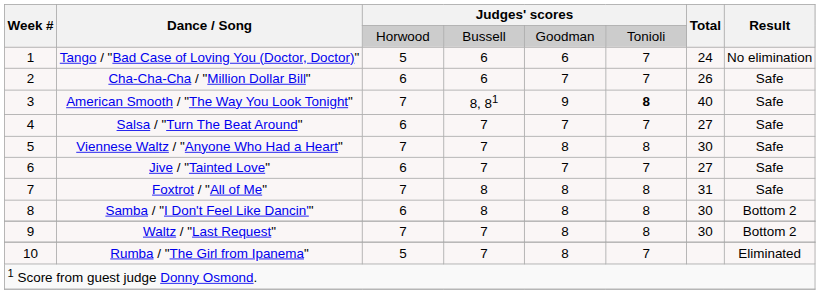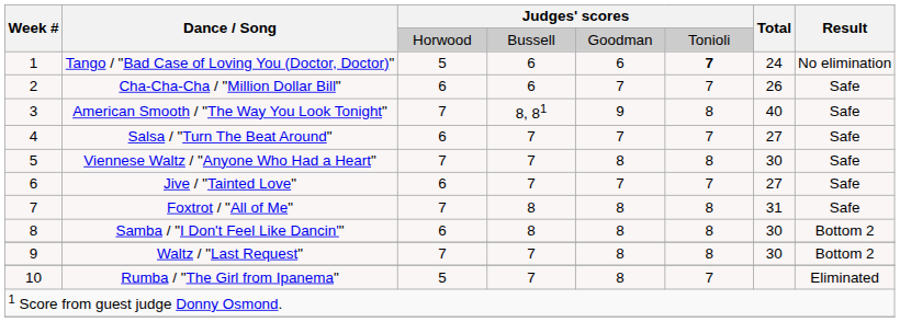Tango / "Bad Case of Loving You (Doctor, Doctor)" | column 6: normal -> bold
American Smooth / "The Way You Look Tonight" | column 6: bold -> normal
